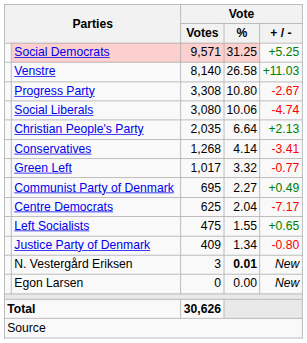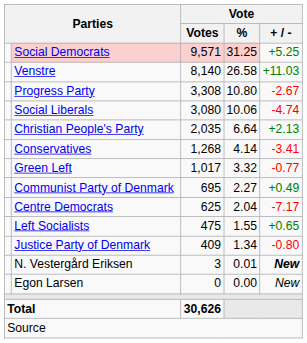N. Vestergård Eriksen | Vote / %: bold -> normal
N. Vestergård Eriksen | Vote / + / -: normal -> bold
